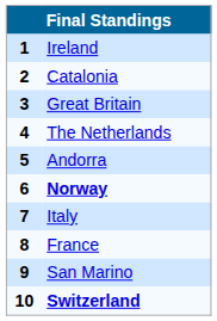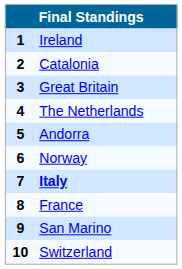Norway | column 2: bold -> normal
Italy | column 2: normal -> bold
Switzerland | column 2: bold -> normal
